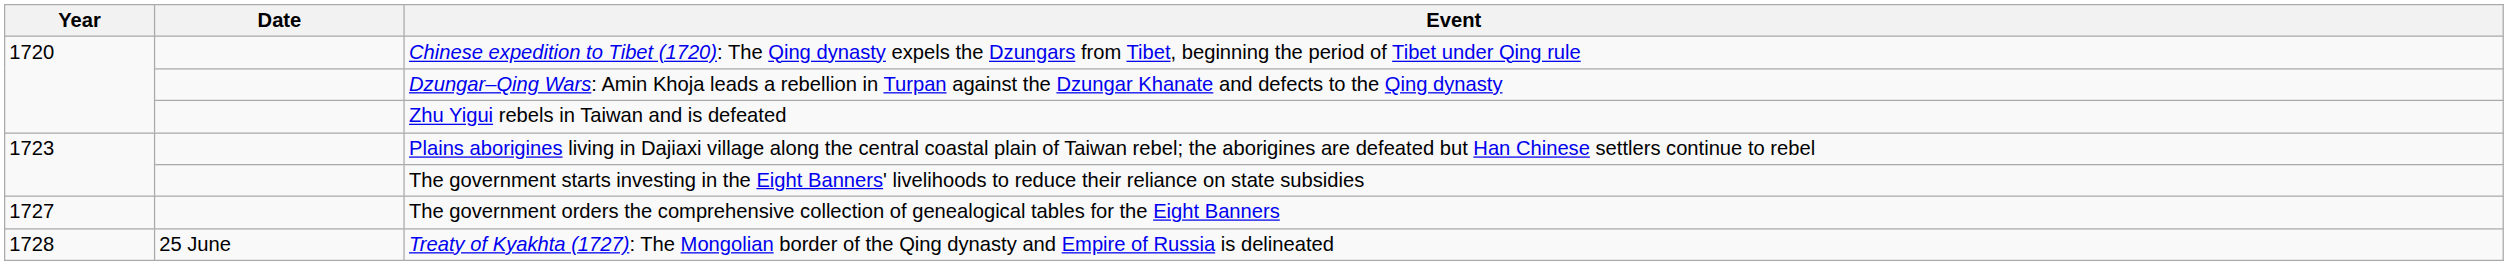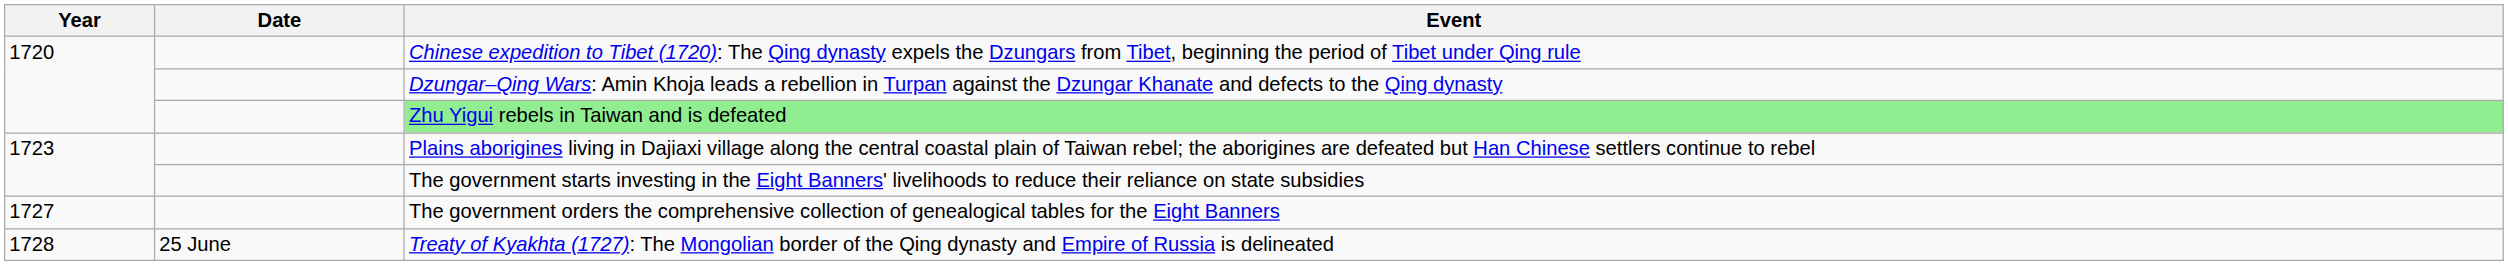Zhu Yigui rebels in Taiwan and is defeated | Event: no background -> lightgreen background
